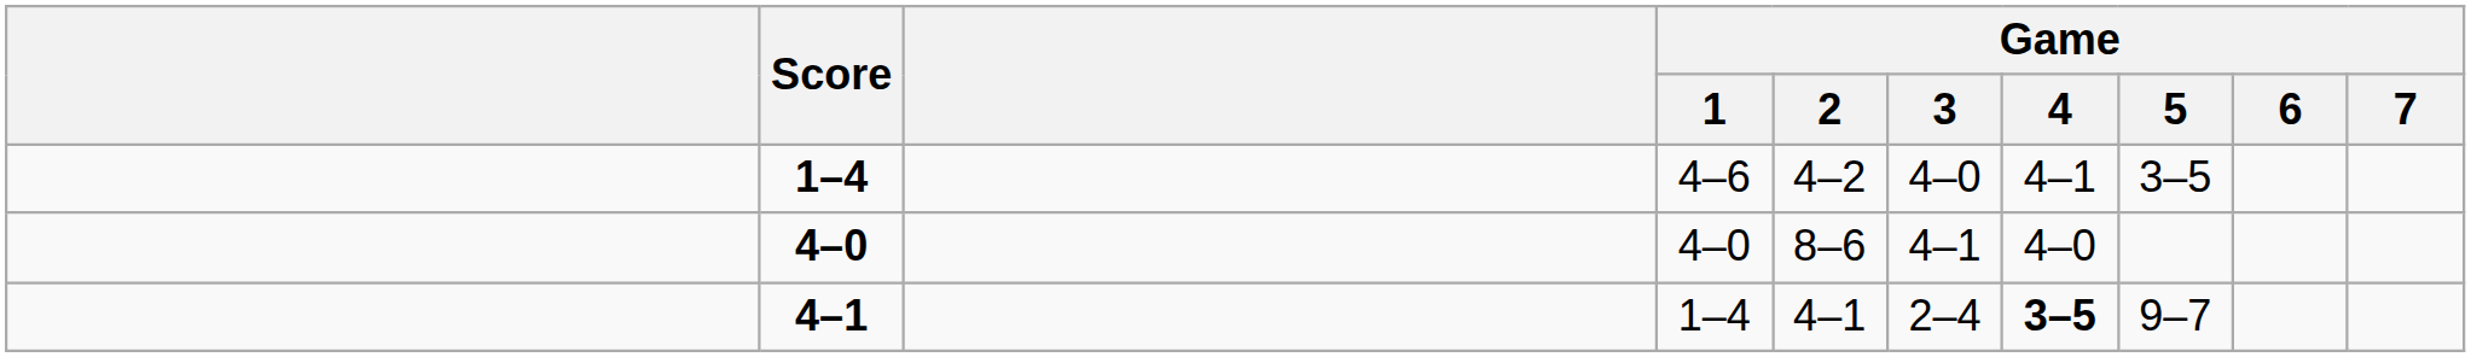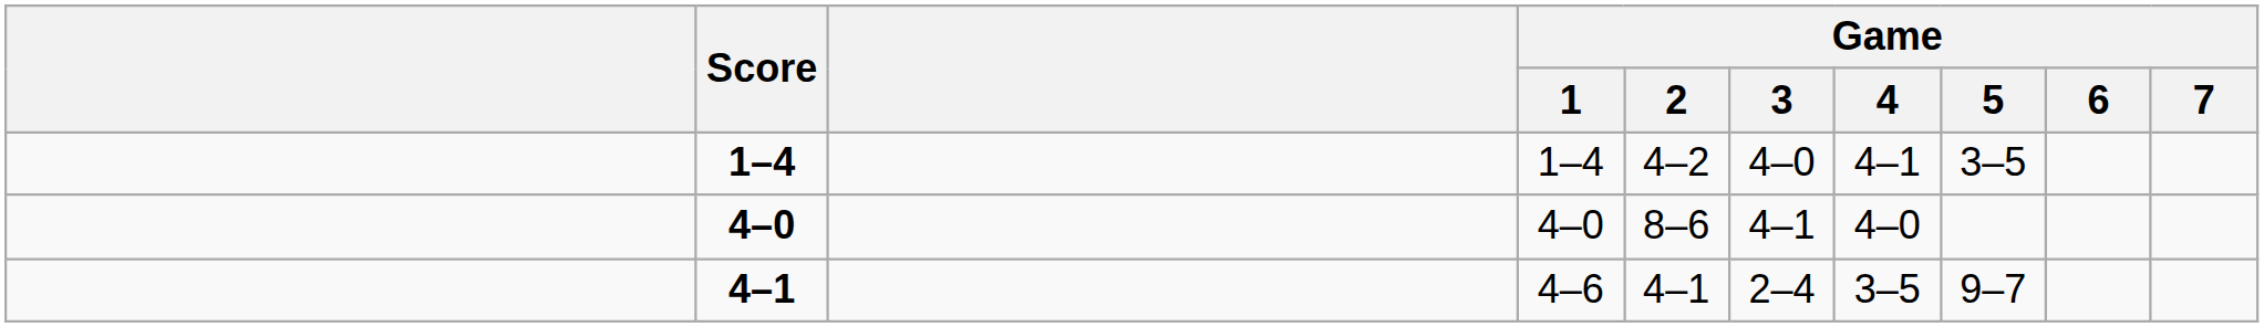row 3 | Game / 1: 4–6 -> 1–4
row 5 | Game / 1: 1–4 -> 4–6
row 5 | Game / 4: bold -> normal
